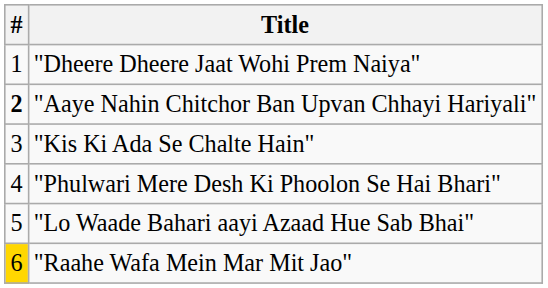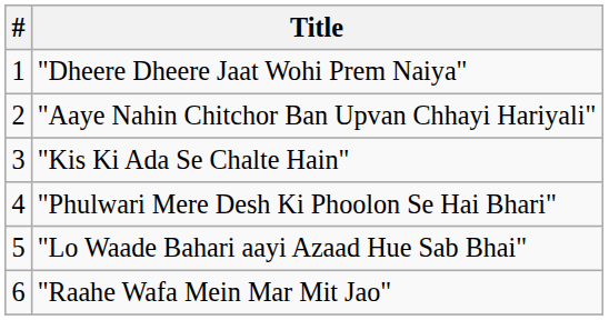"Aaye Nahin Chitchor Ban Upvan Chhayi Hariyali" | #: bold -> normal
"Raahe Wafa Mein Mar Mit Jao" | #: gold background -> no background
